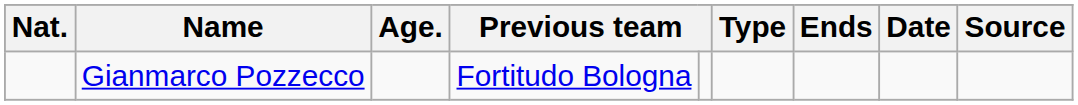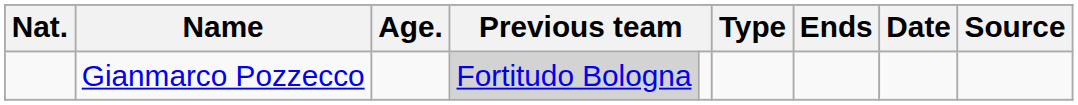Gianmarco Pozzecco | column 4: no background -> lightgrey background
